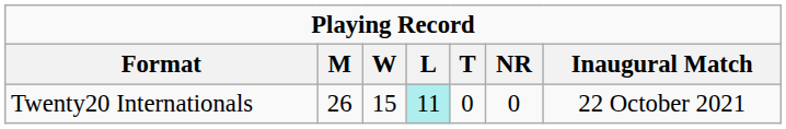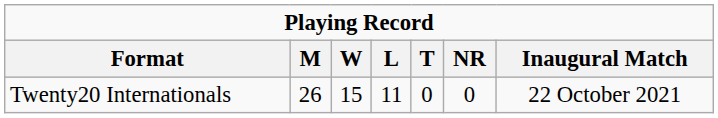Twenty20 Internationals | L: paleturquoise background -> no background
